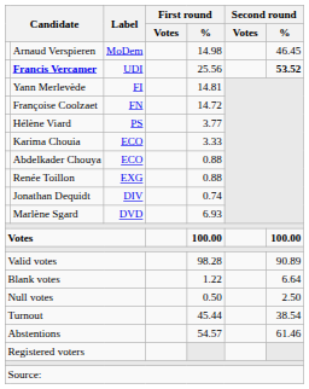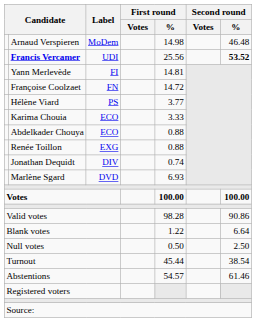Arnaud Verspieren | Second round / %: 46.45 -> 46.48
Valid votes | Second round / %: 90.89 -> 90.86
